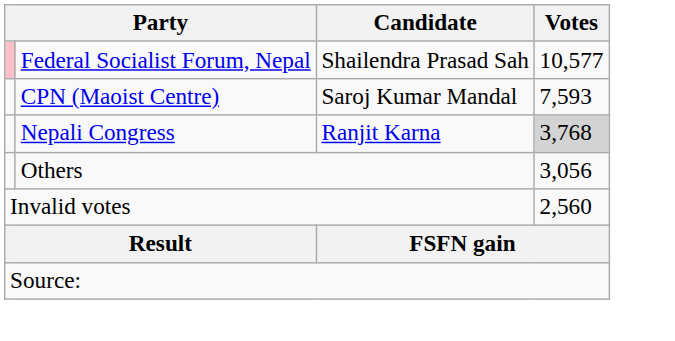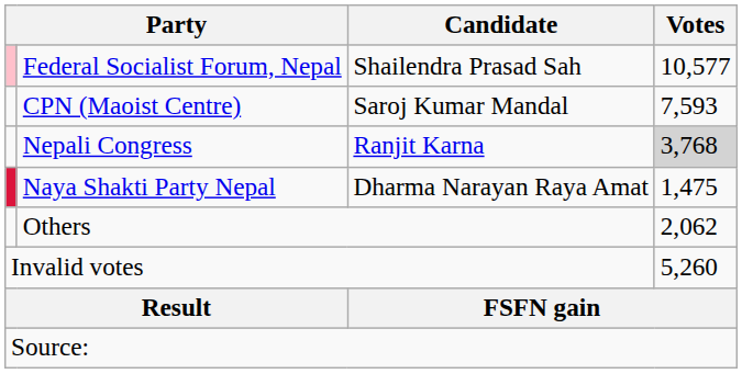+ row: Naya Shakti Party Nepal | Dharma Narayan Raya Amat | 1,475
Others | Votes: 3,056 -> 2,062
Invalid votes | Votes: 2,560 -> 5,260
